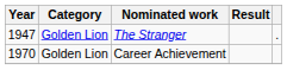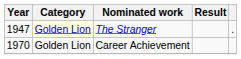The Stranger | Category: no background -> lightyellow background
